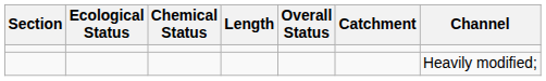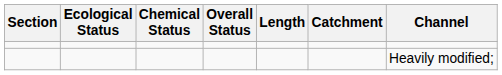columns swapped: Overall Status <-> Length
